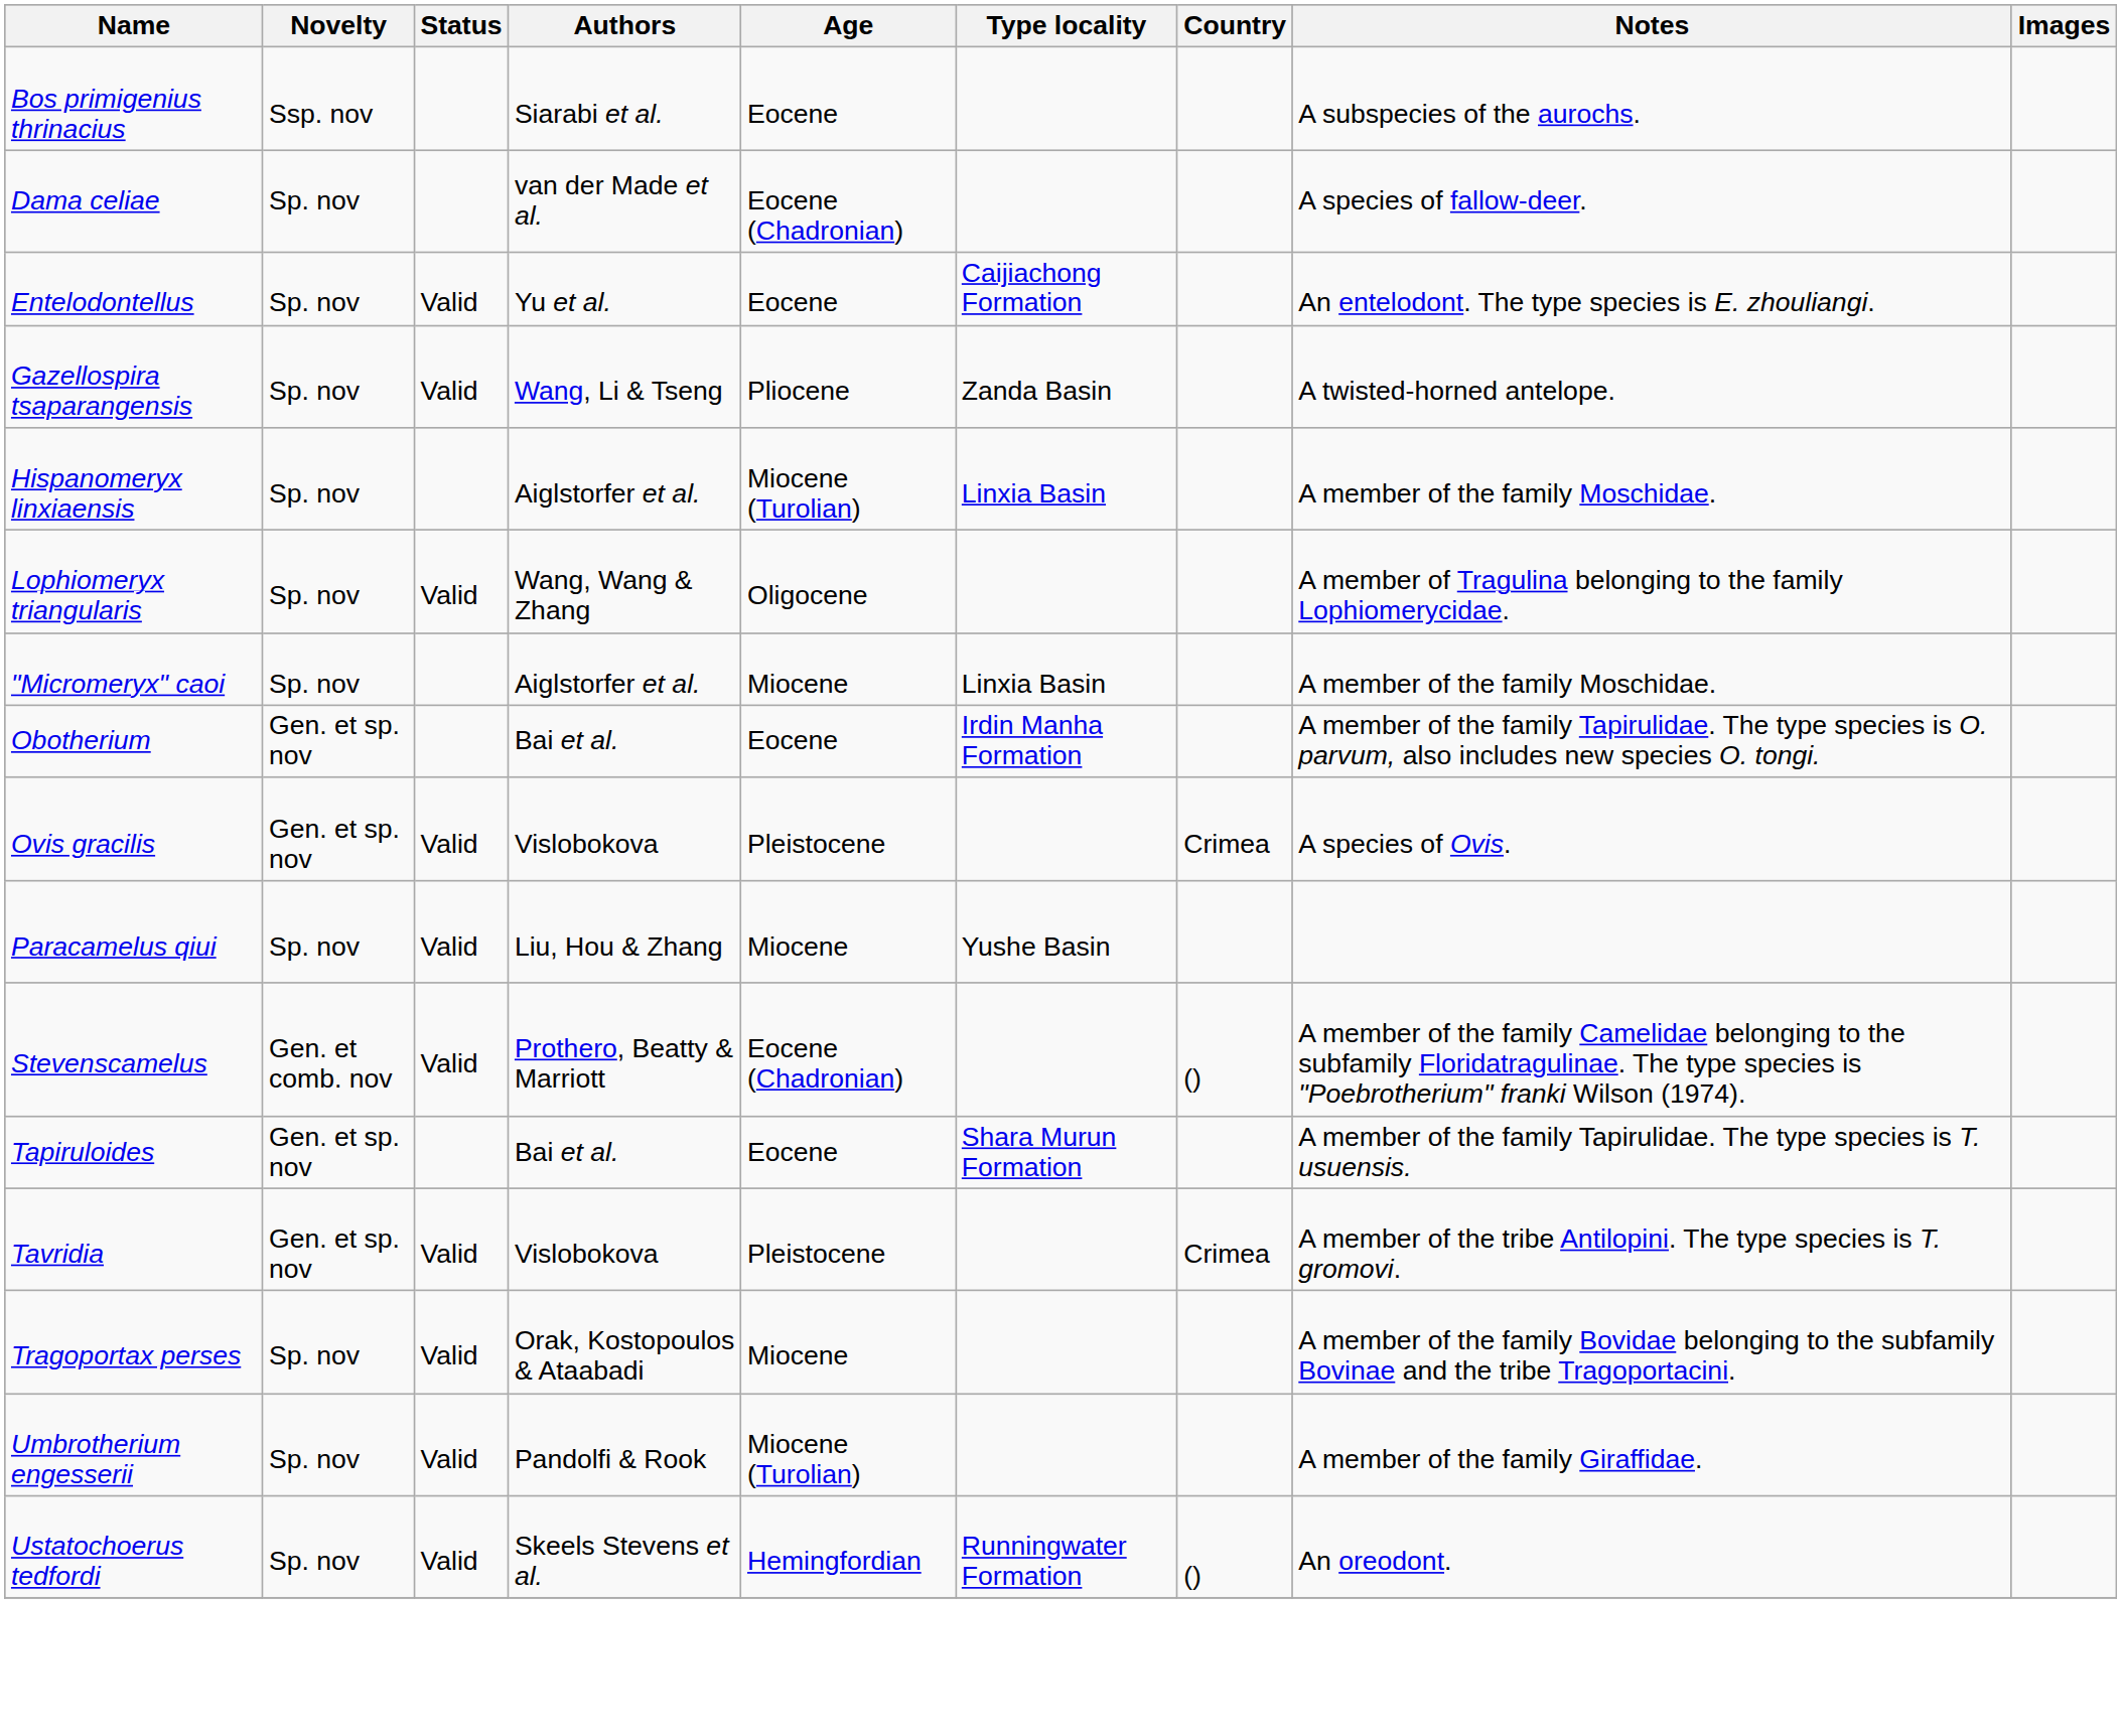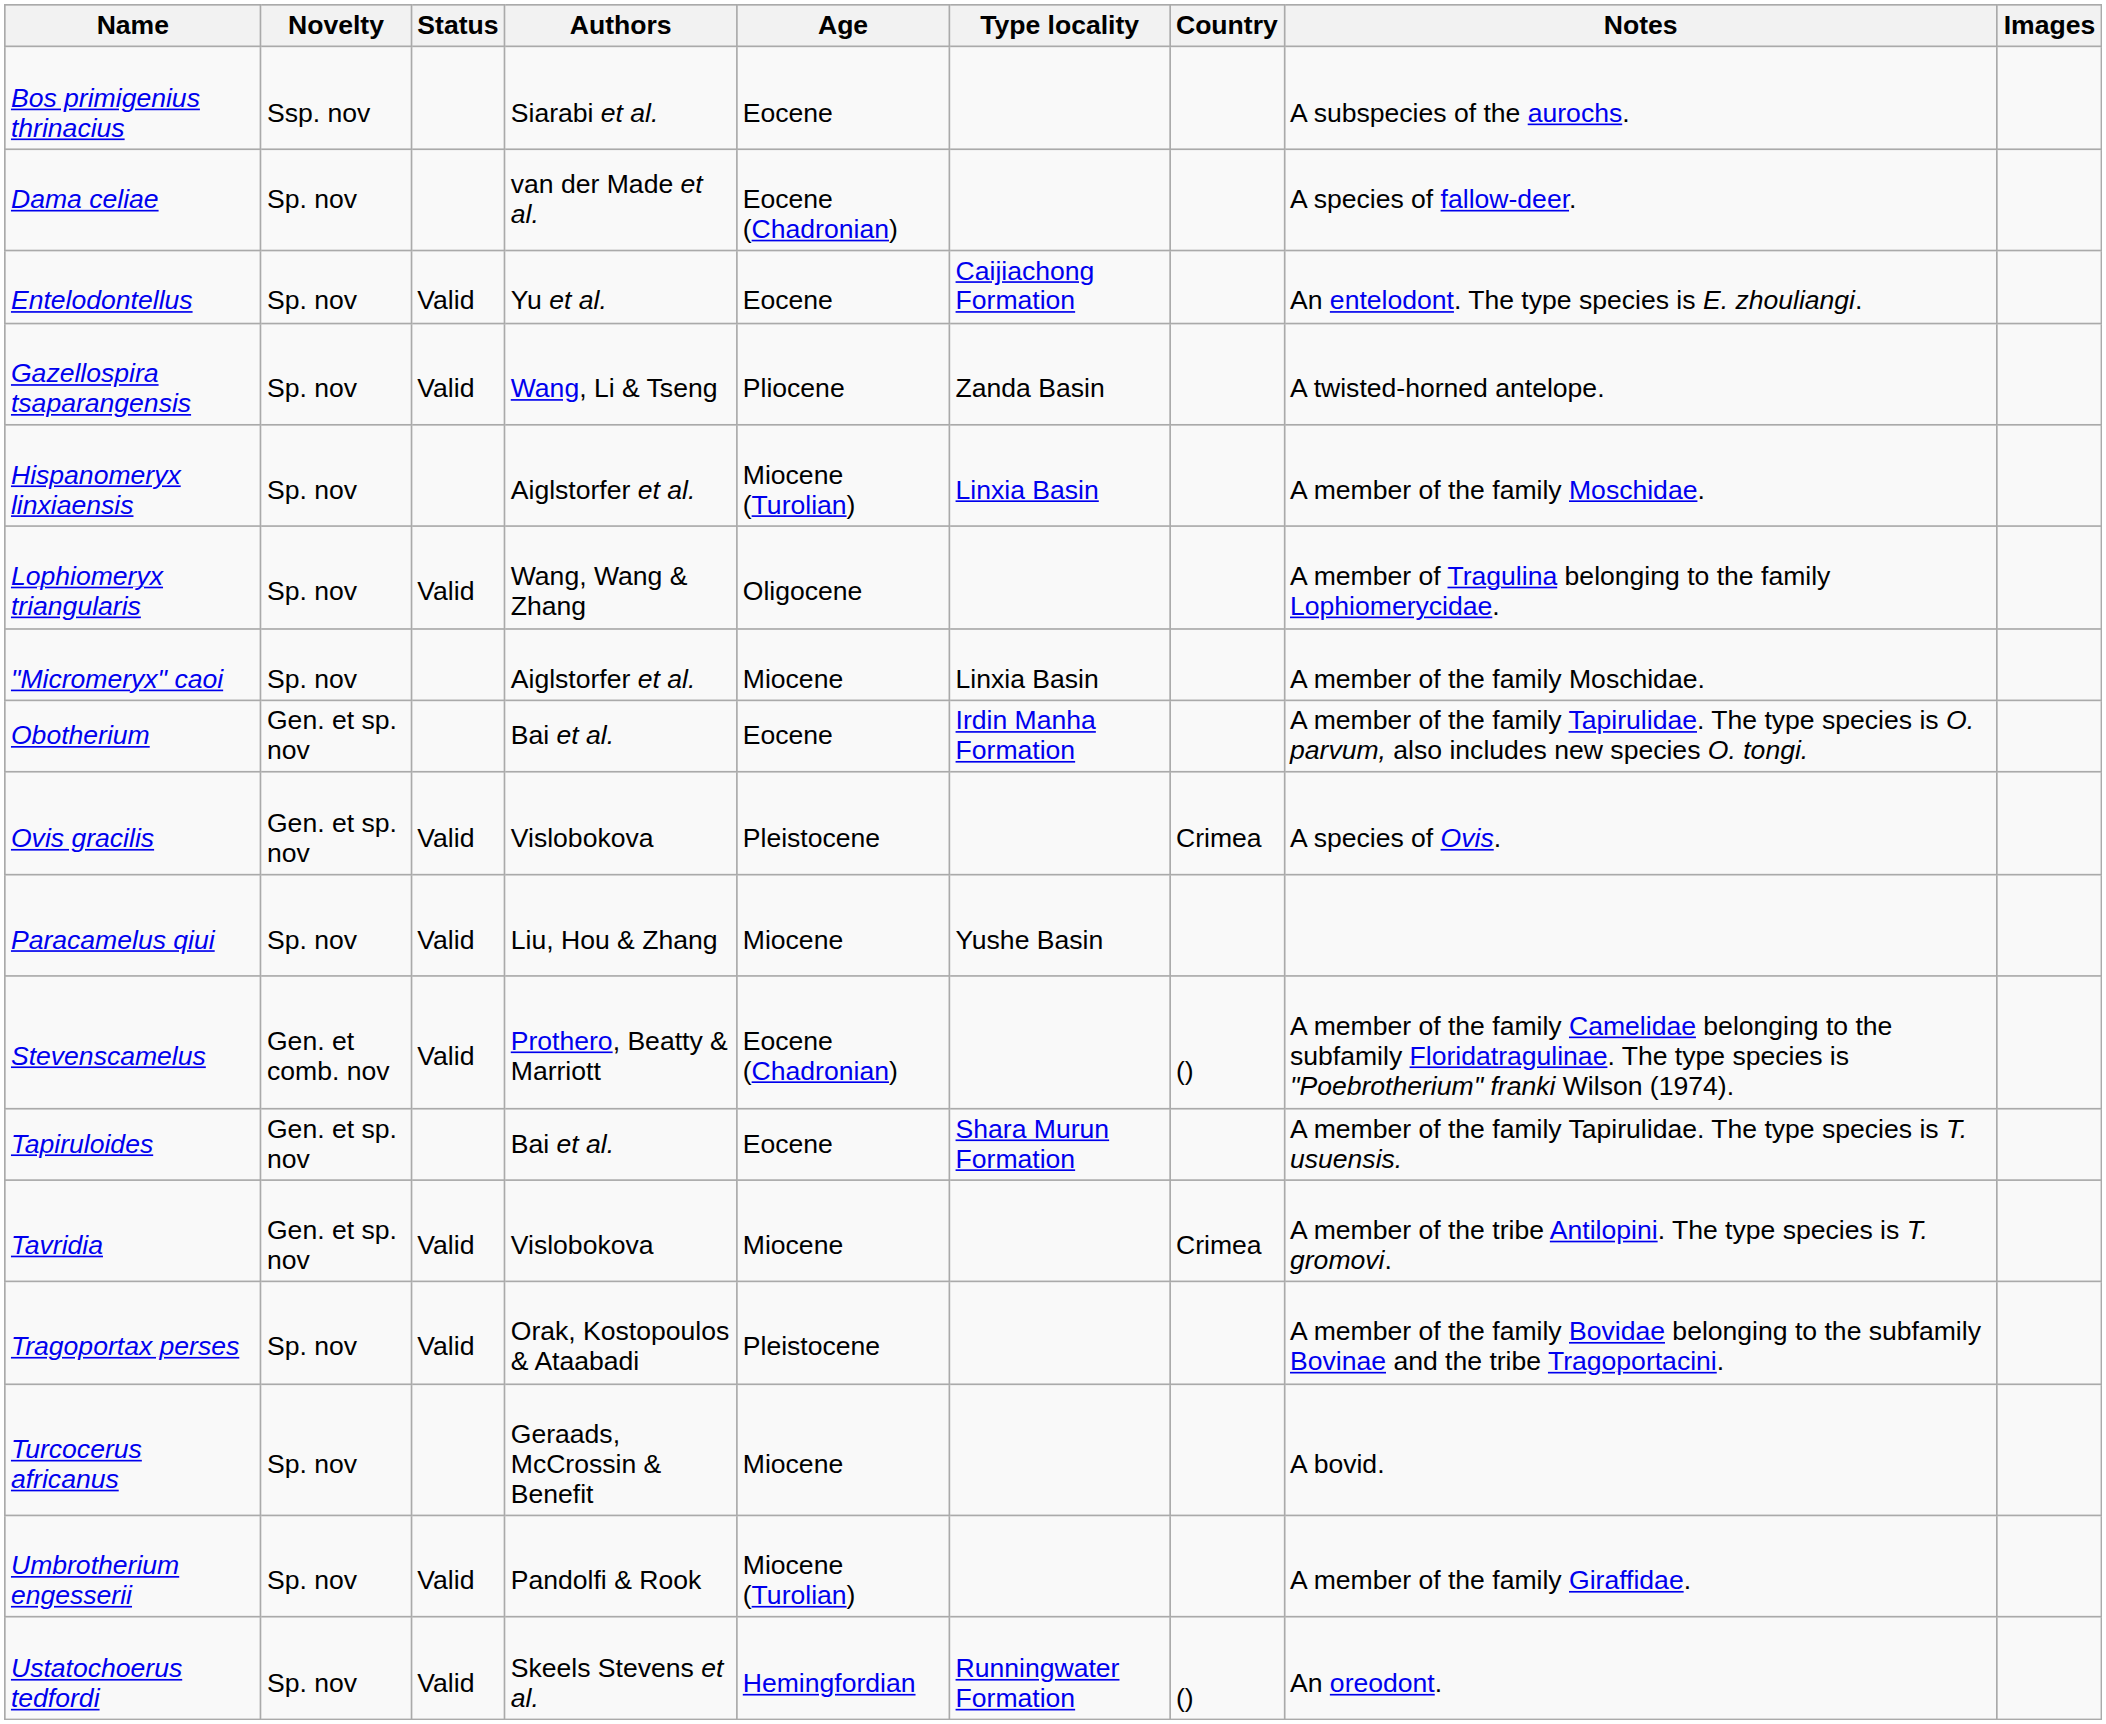Tavridia | Age: Pleistocene -> Miocene
Tragoportax perses | Age: Miocene -> Pleistocene
+ row: Turcocerus africanus | Sp. nov | Geraads, McCrossin & Benefit | Miocene | A bovid.
